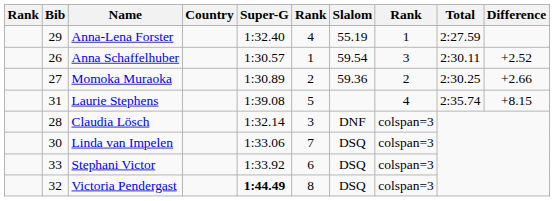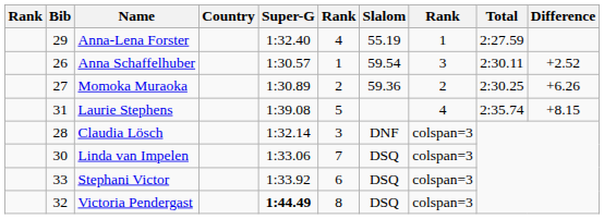Momoka Muraoka | Difference: +2.66 -> +6.26
